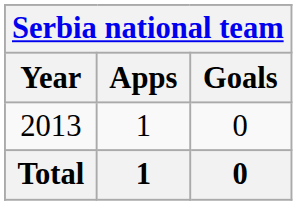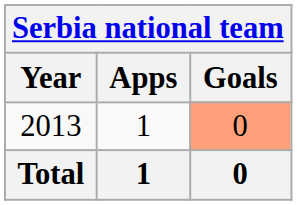2013 | Goals: no background -> lightsalmon background
